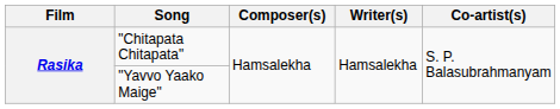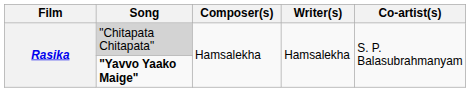"Chitapata Chitapata" | Song: no background -> lightgrey background
"Yavvo Yaako Maige" | Song: normal -> bold
